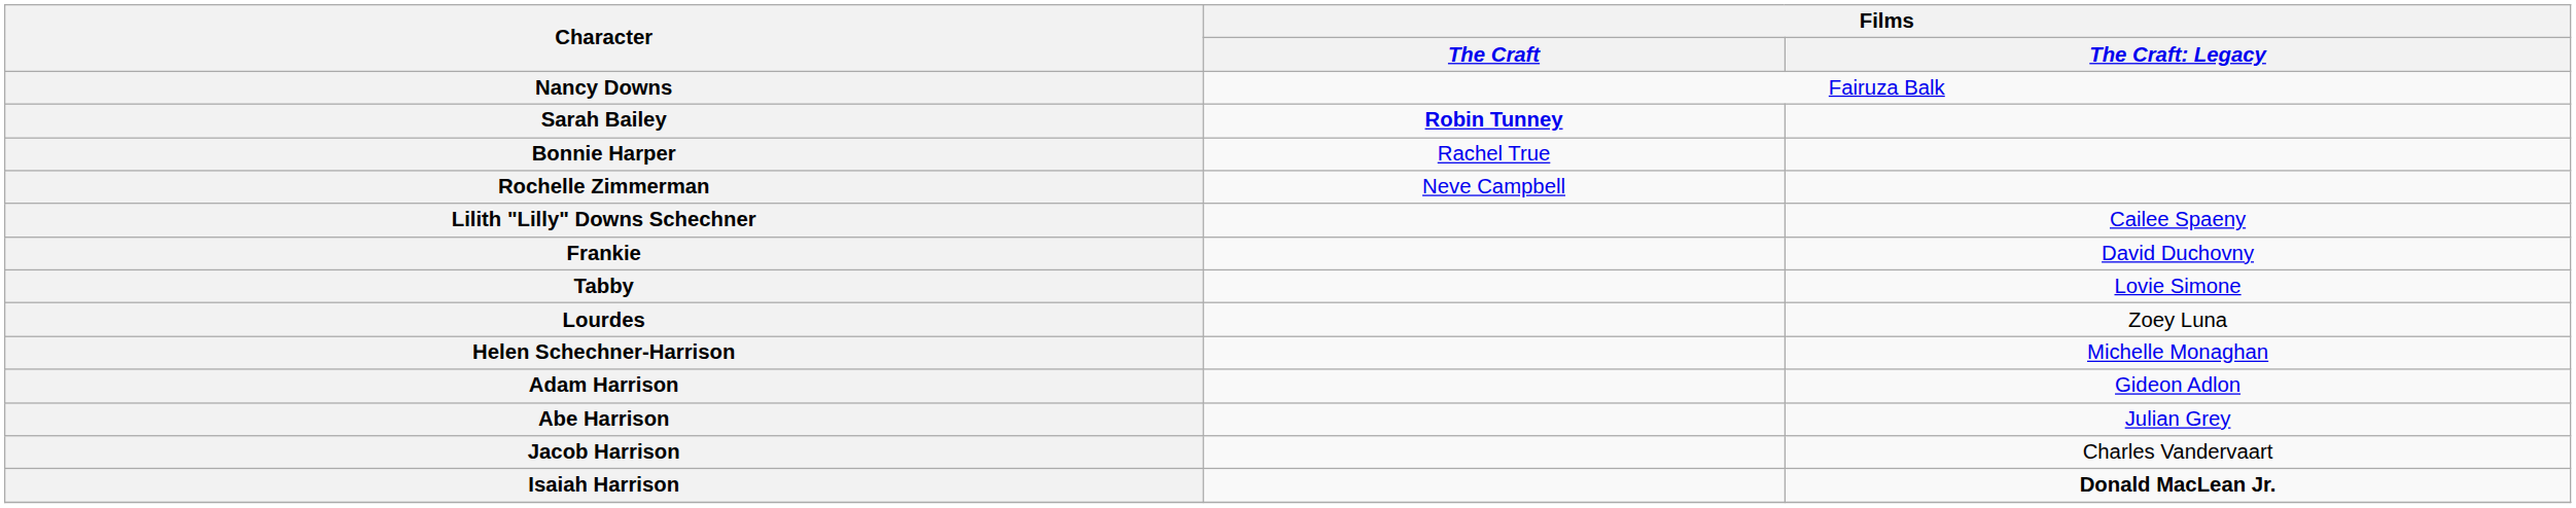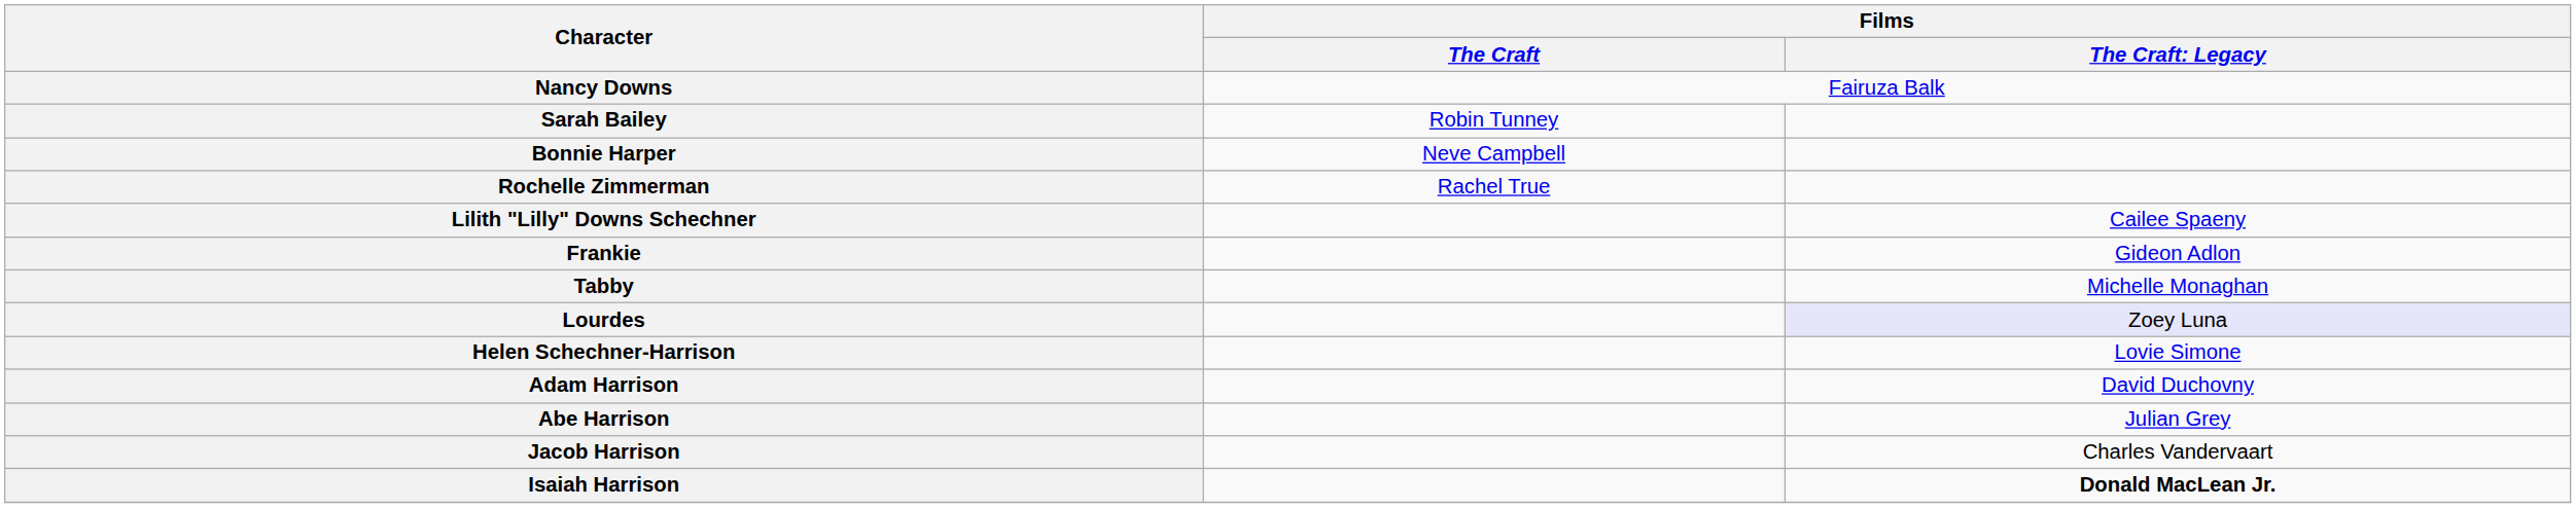Sarah Bailey | Films / The Craft: bold -> normal
Bonnie Harper | Films / The Craft: Rachel True -> Neve Campbell
Rochelle Zimmerman | Films / The Craft: Neve Campbell -> Rachel True
Frankie | column 3: David Duchovny -> Gideon Adlon
Tabby | column 3: Lovie Simone -> Michelle Monaghan
Lourdes | column 3: no background -> lavender background
Helen Schechner-Harrison | column 3: Michelle Monaghan -> Lovie Simone
Adam Harrison | column 3: Gideon Adlon -> David Duchovny
